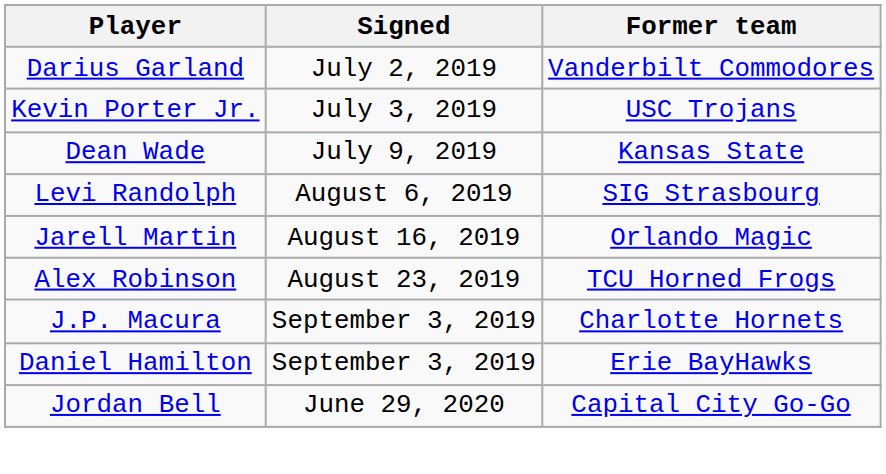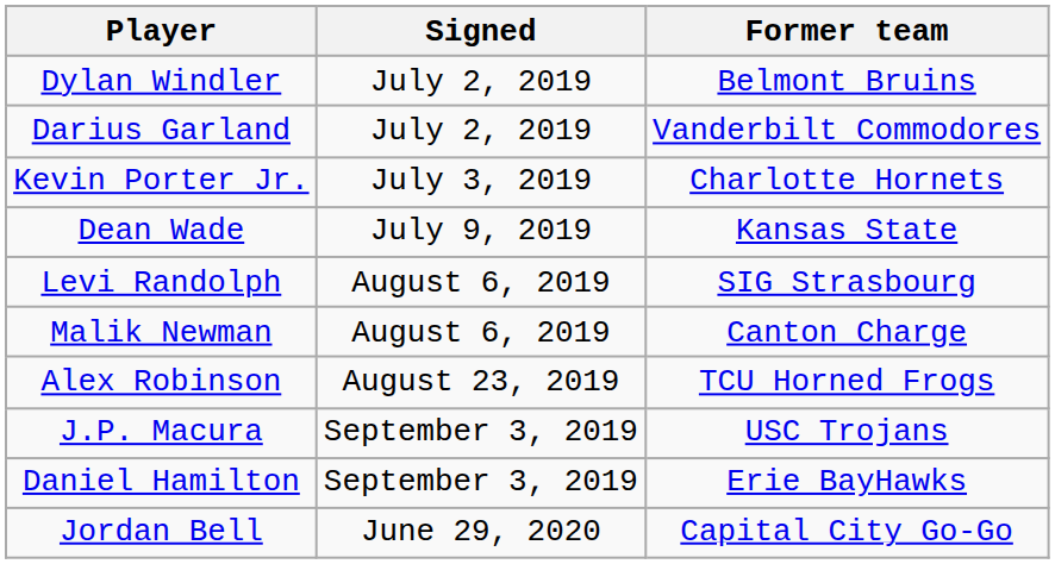+ row: Dylan Windler | July 2, 2019 | Belmont Bruins
Kevin Porter Jr. | Former team: USC Trojans -> Charlotte Hornets
+ row: Malik Newman | August 6, 2019 | Canton Charge
- row: Jarell Martin | August 16, 2019 | Orlando Magic
J.P. Macura | Former team: Charlotte Hornets -> USC Trojans
